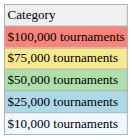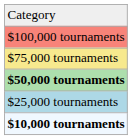row 4 | column 1: normal -> bold
row 6 | column 1: normal -> bold
